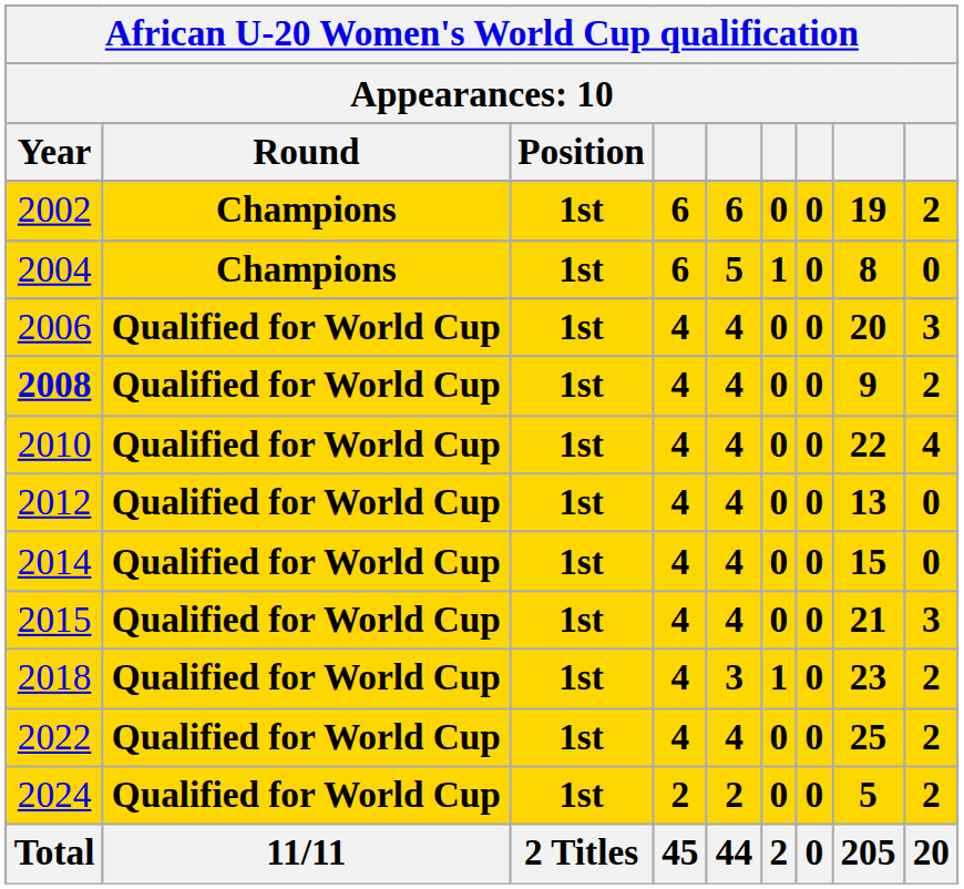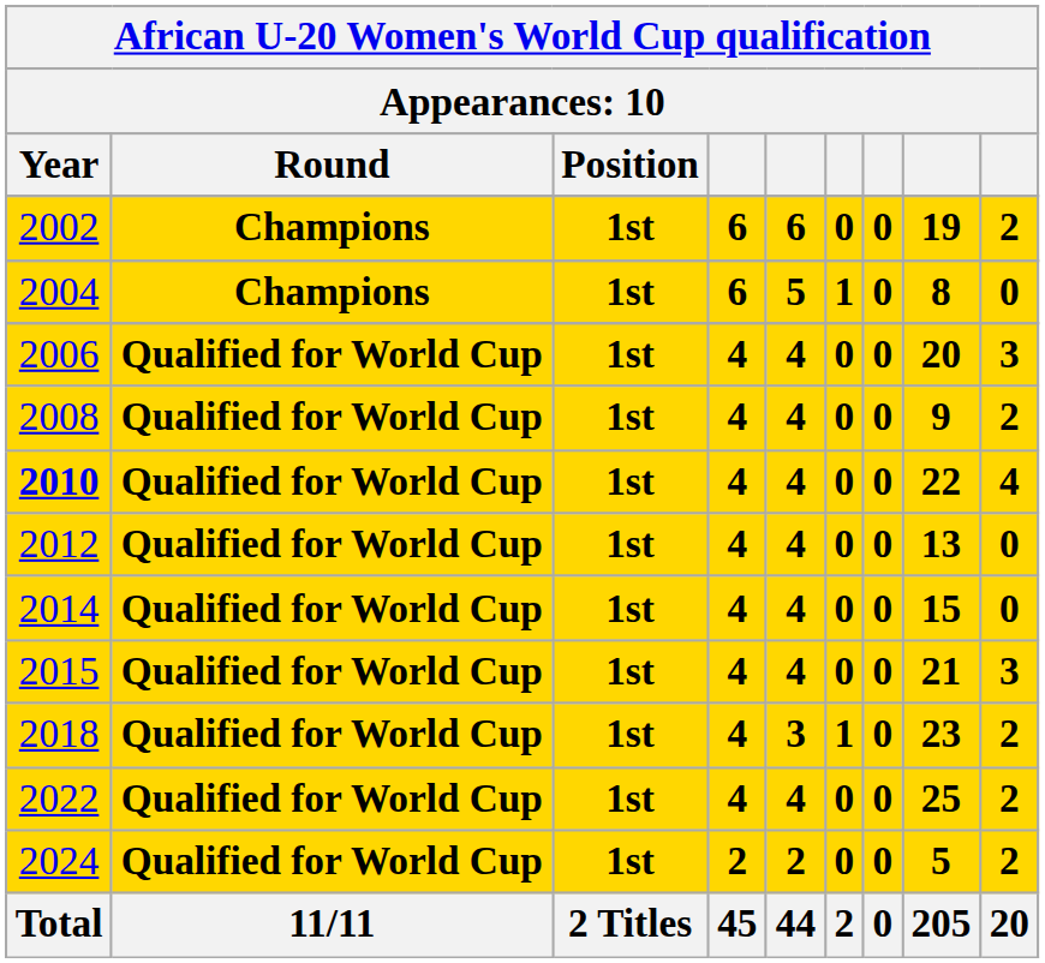2008 | Year: bold -> normal
2010 | Year: normal -> bold
